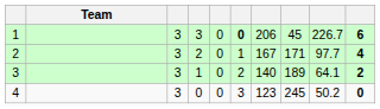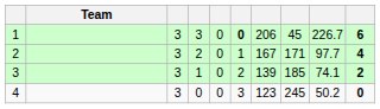row 4 | column 7: 140 -> 139
row 4 | column 8: 189 -> 185
row 4 | column 9: 64.1 -> 74.1
